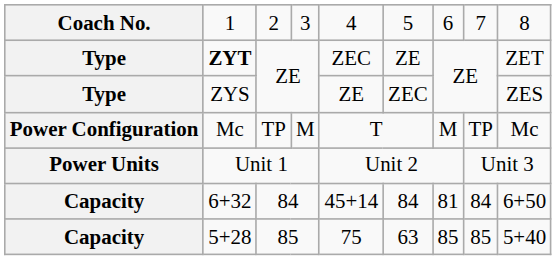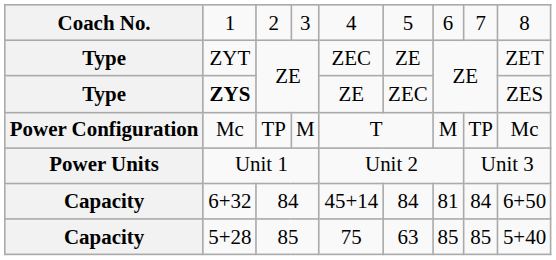ZYT | column 2: bold -> normal
ZYS | column 2: normal -> bold
